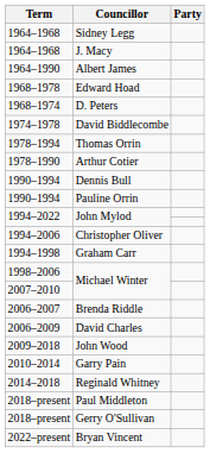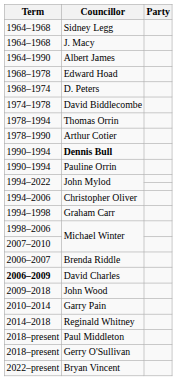Dennis Bull | Councillor: normal -> bold
David Charles | Term: normal -> bold
